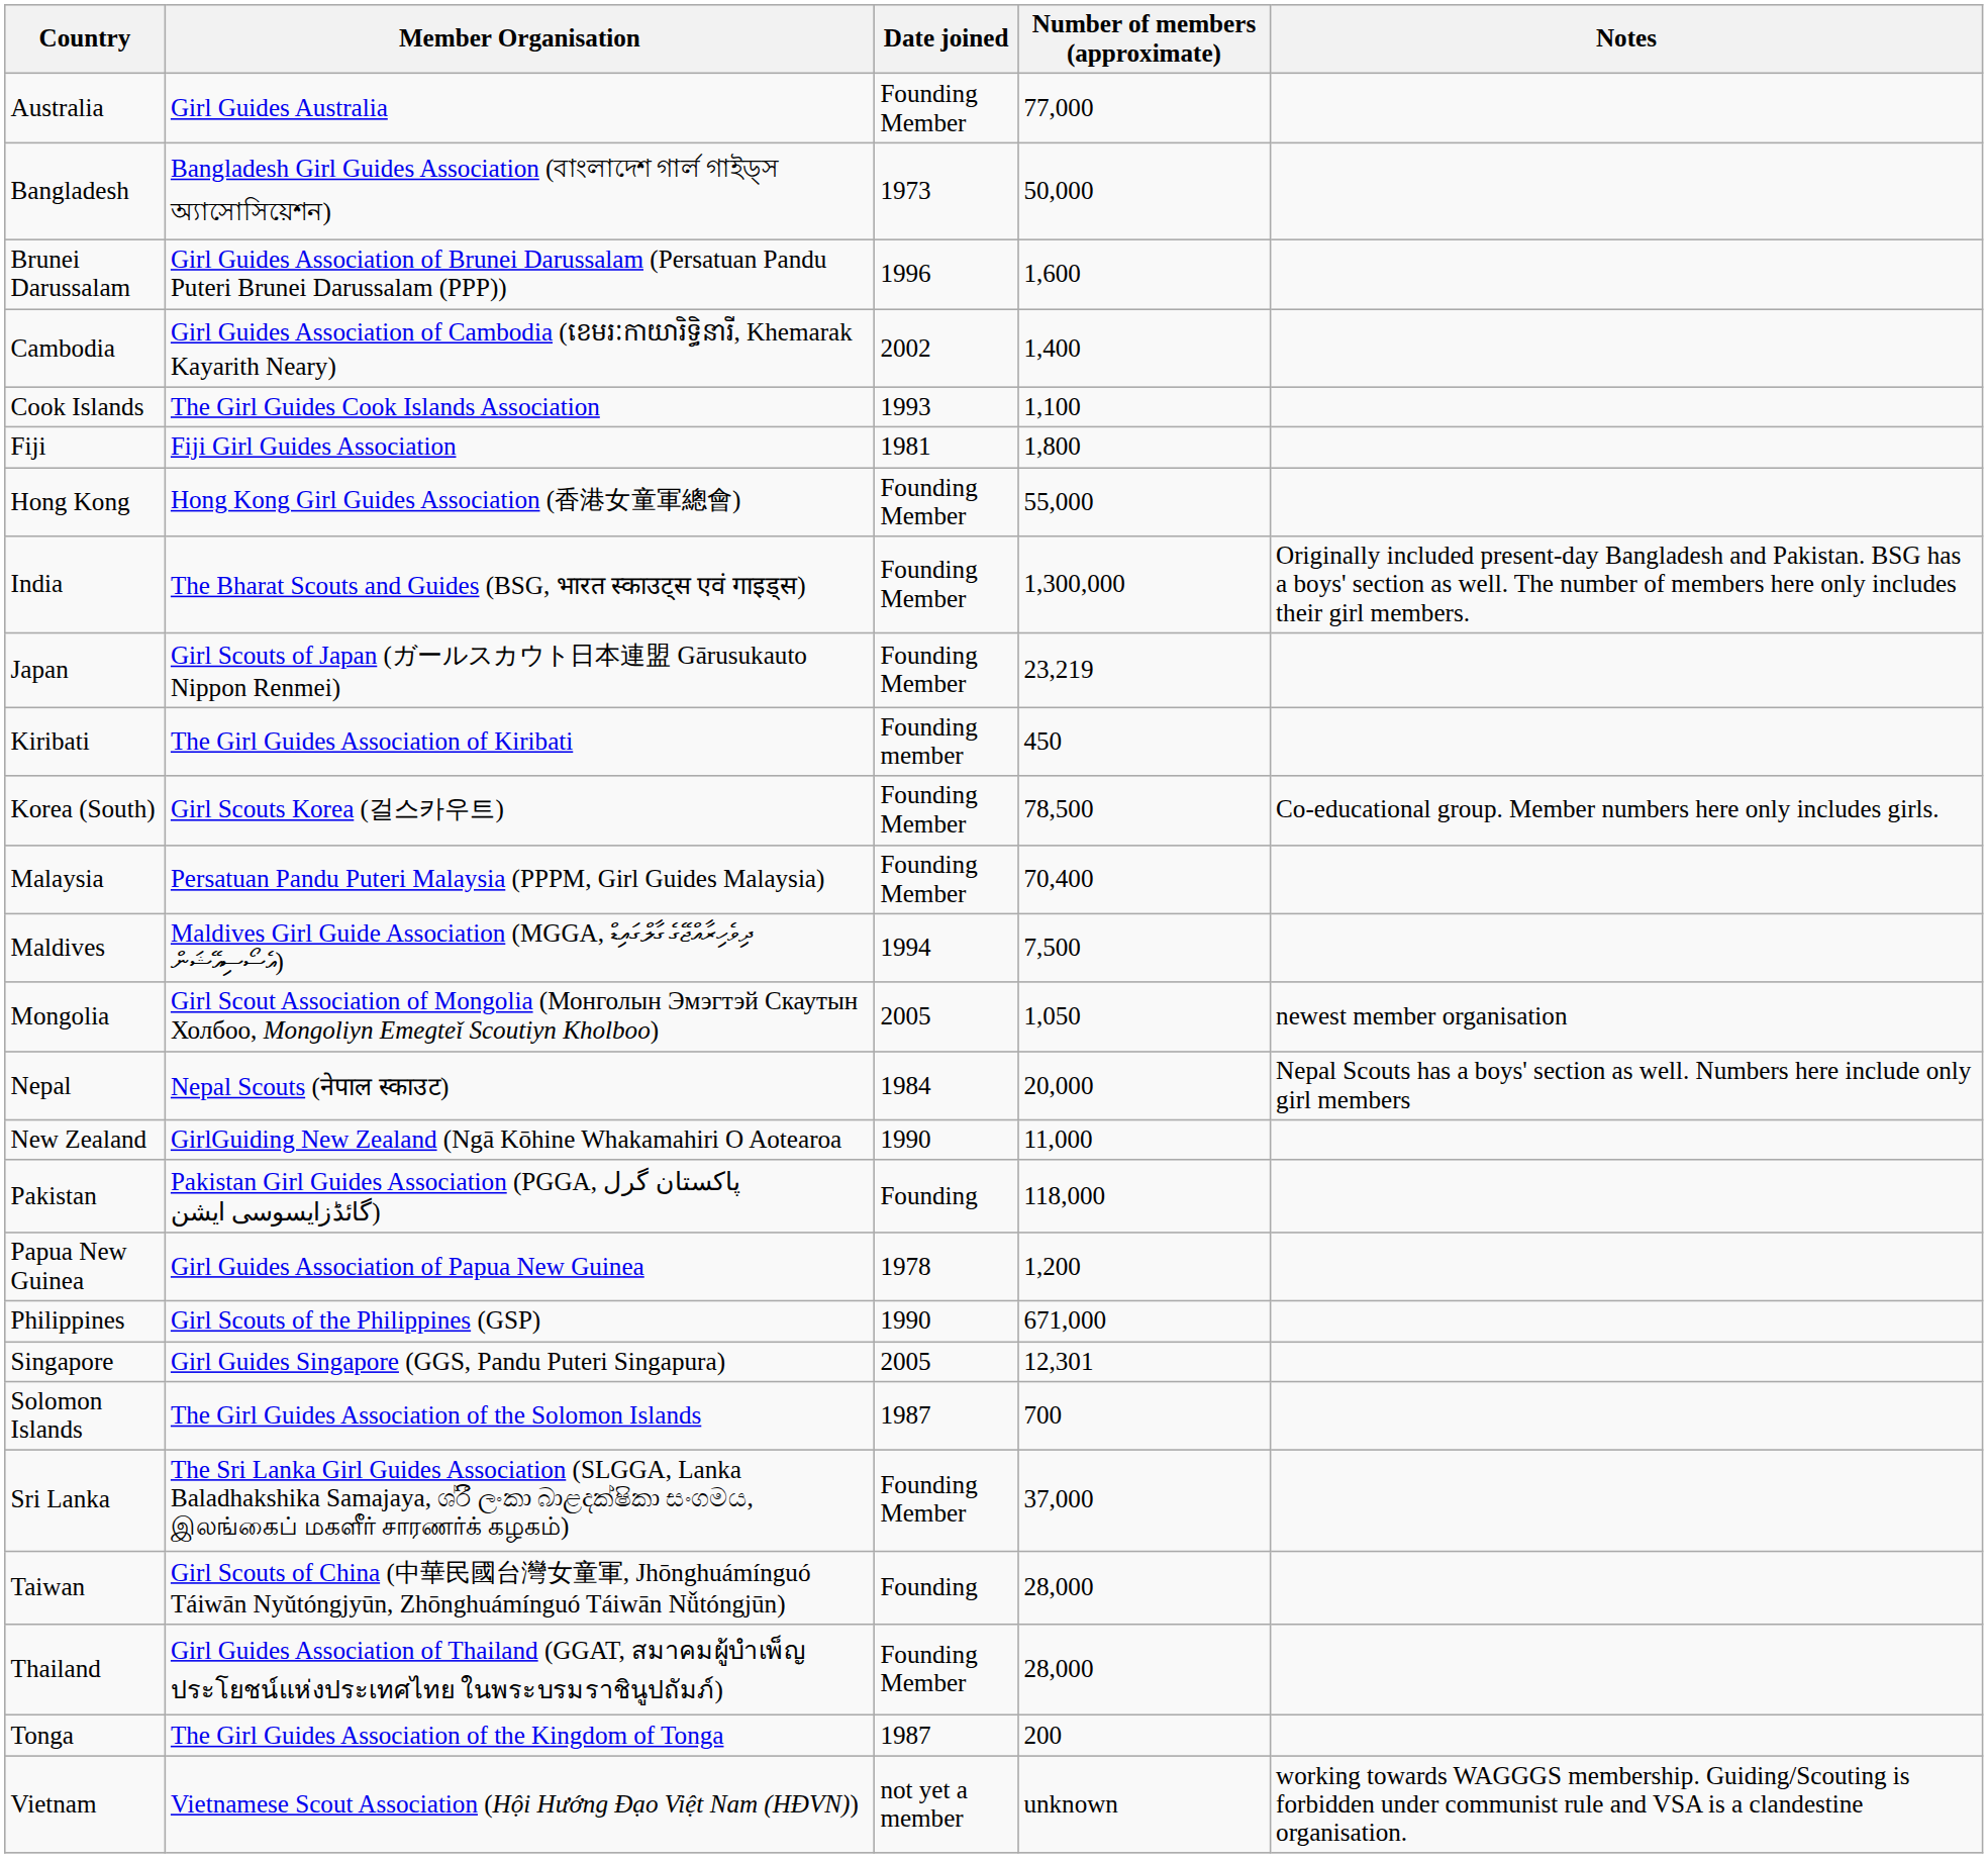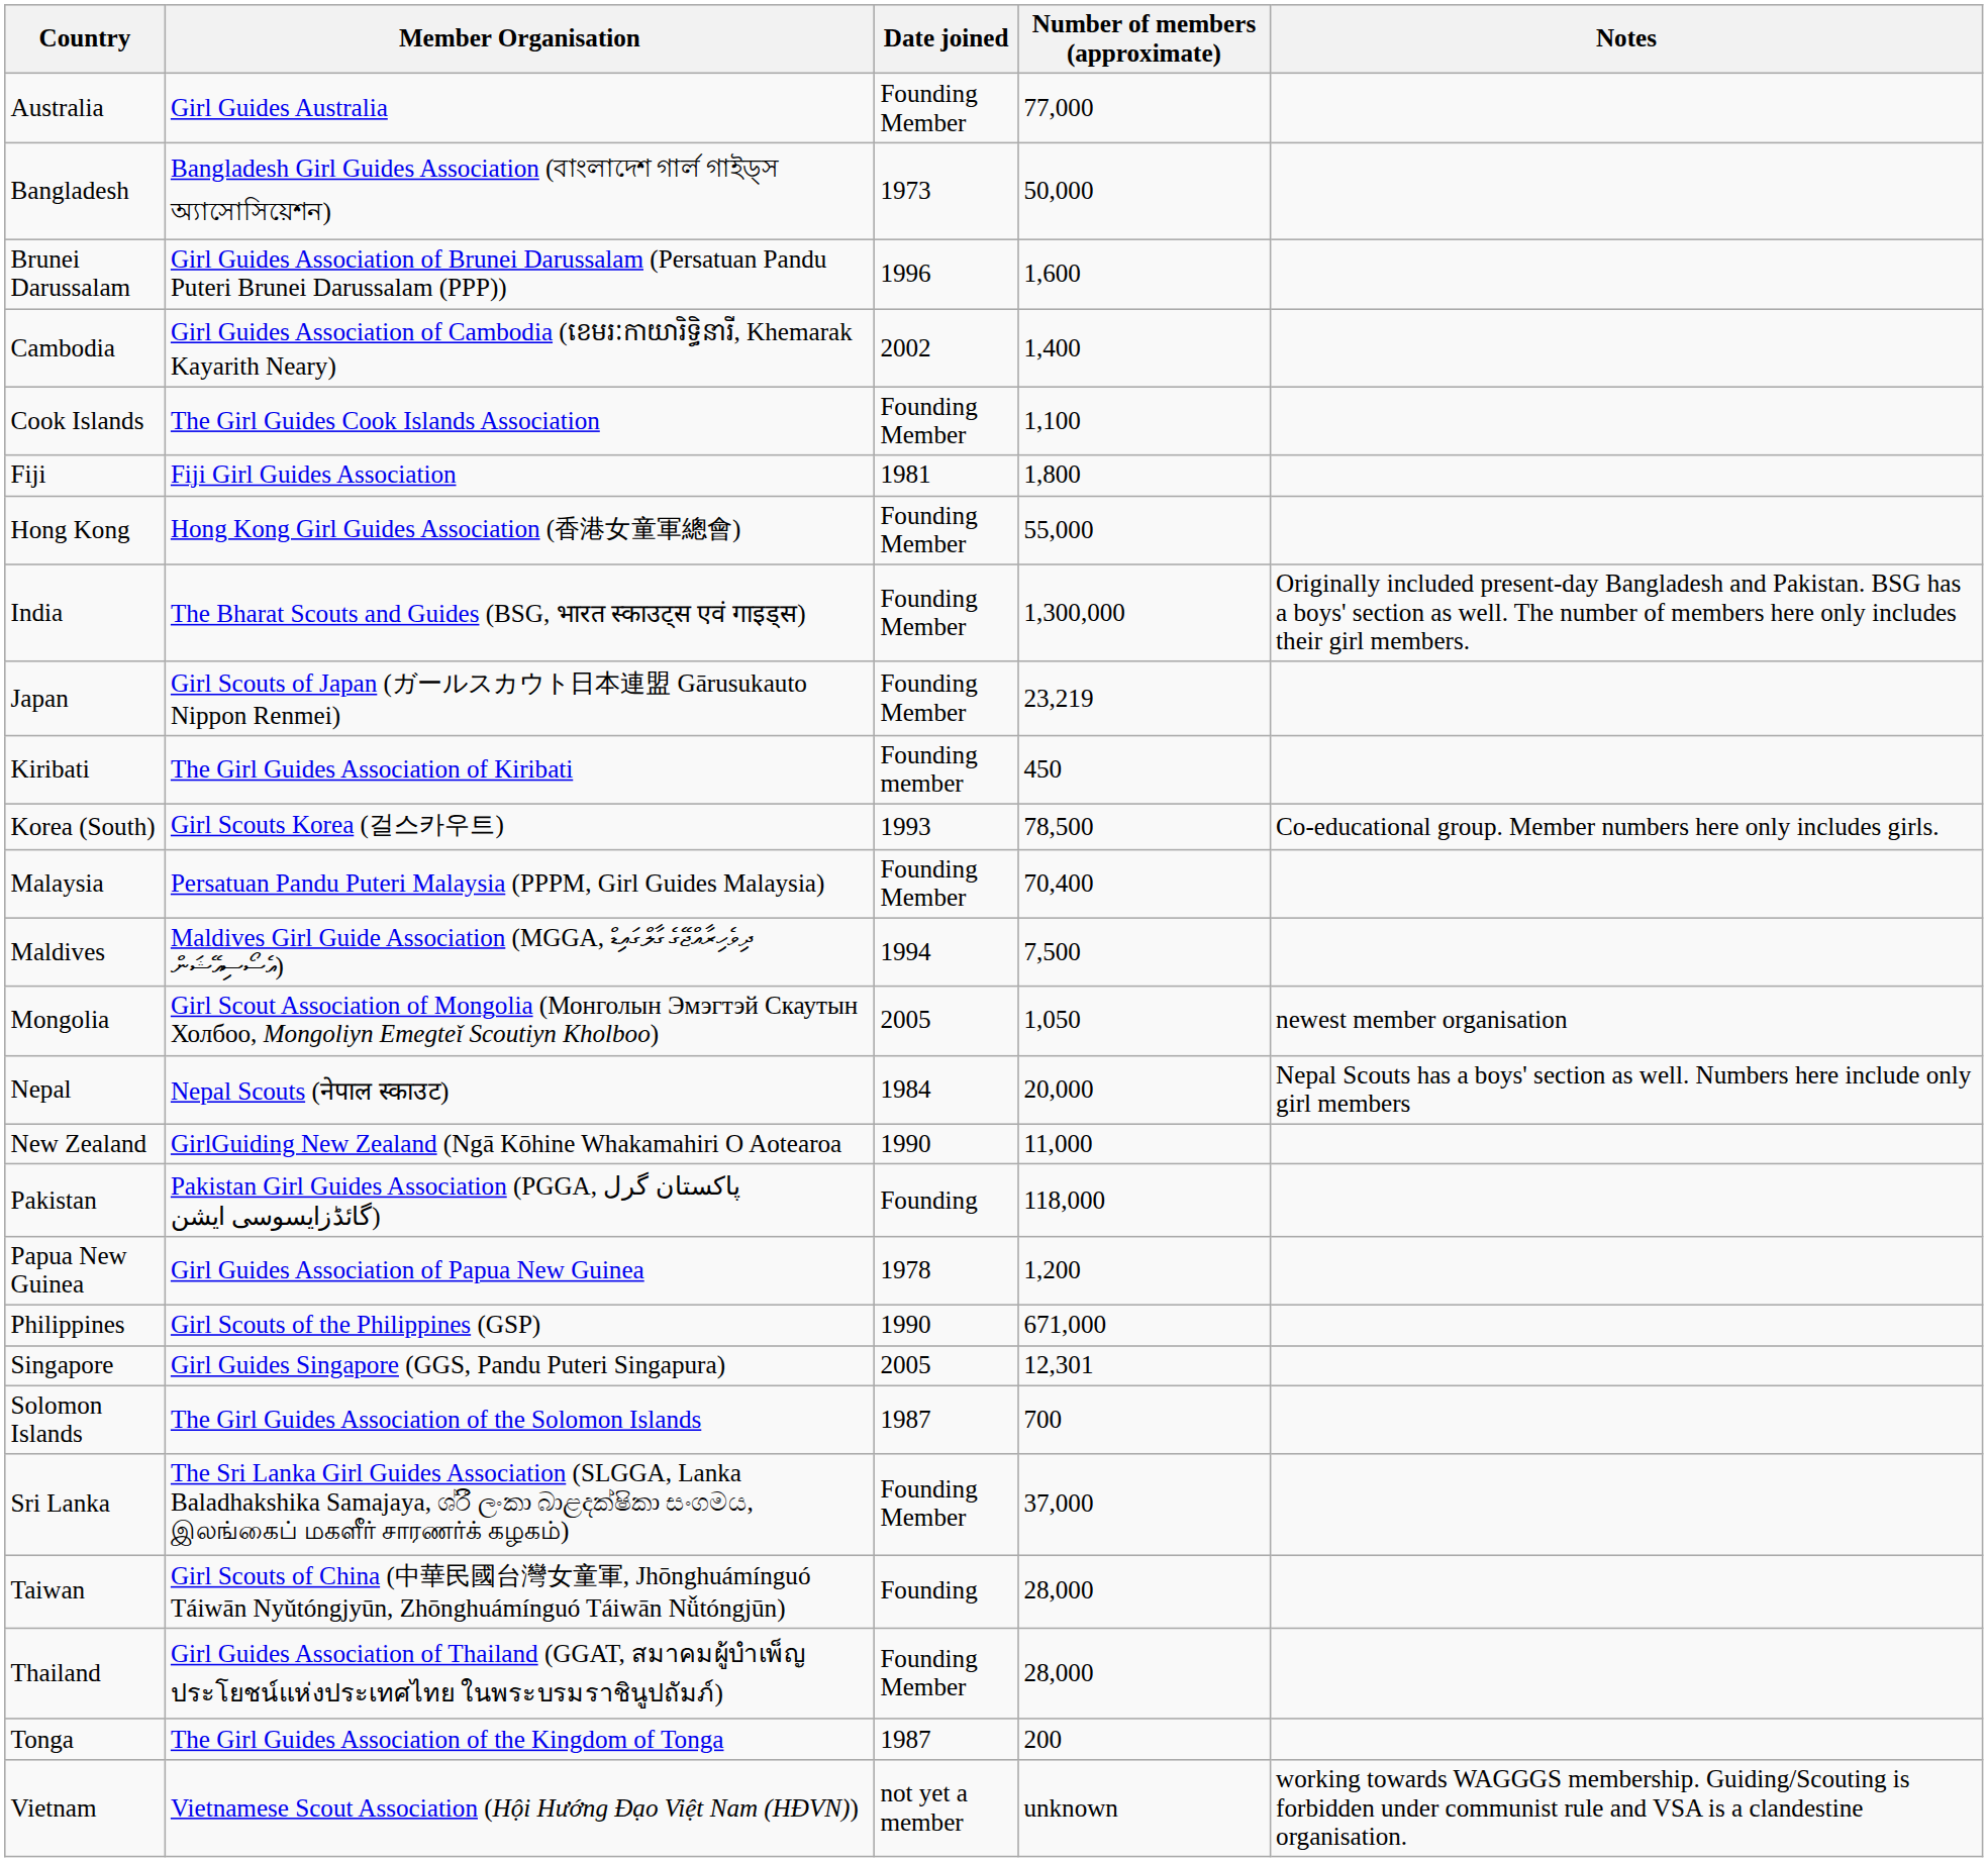Cook Islands | Date joined: 1993 -> Founding Member
Korea (South) | Date joined: Founding Member -> 1993
